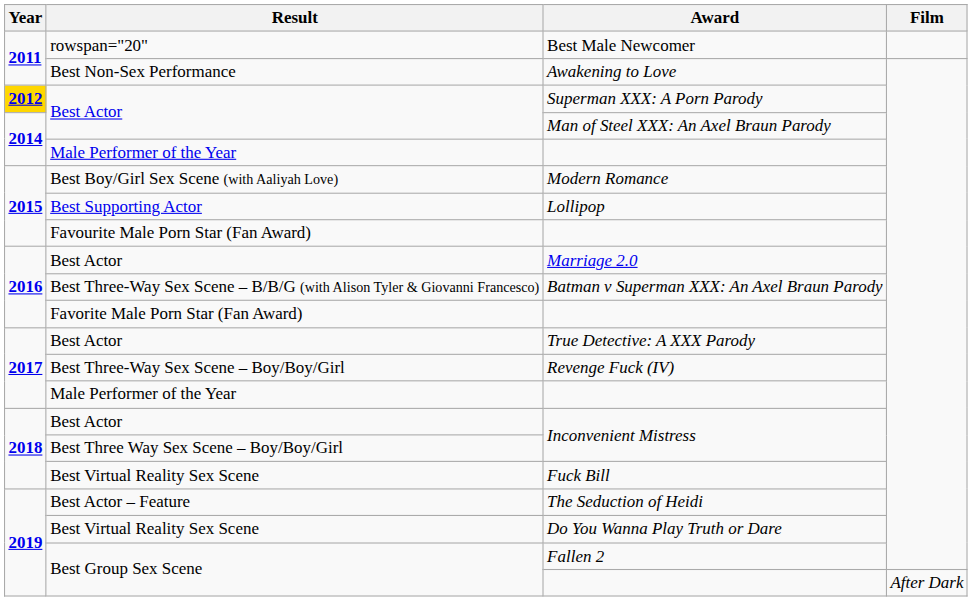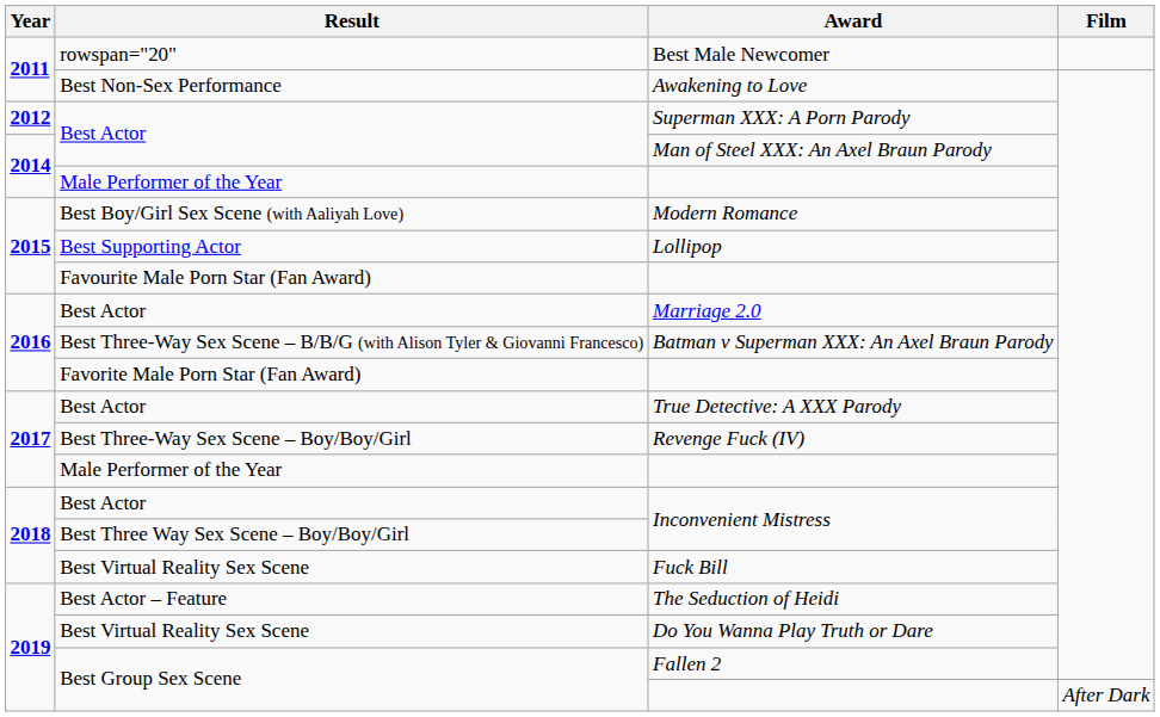Superman XXX: A Porn Parody | Year: gold background -> no background
